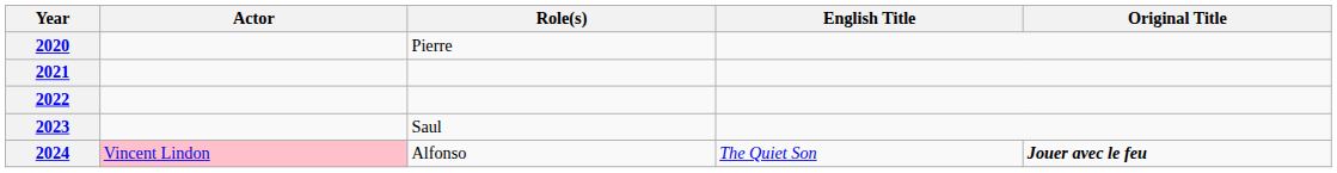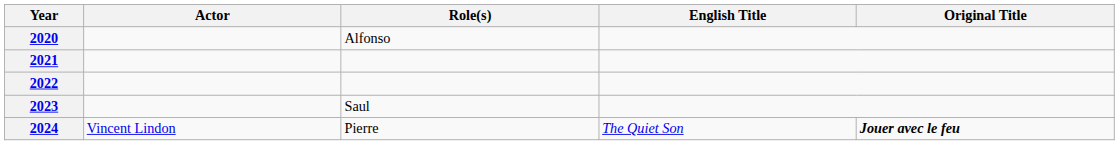2020 | Role(s): Pierre -> Alfonso
2024 | Actor: pink background -> no background
2024 | Role(s): Alfonso -> Pierre
